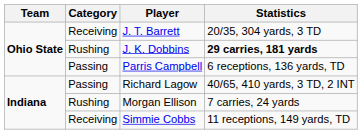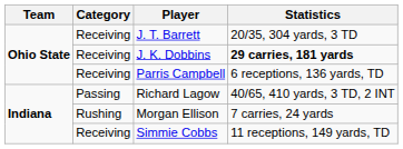J. K. Dobbins | Category: Rushing -> Receiving
Parris Campbell | Category: Passing -> Receiving
